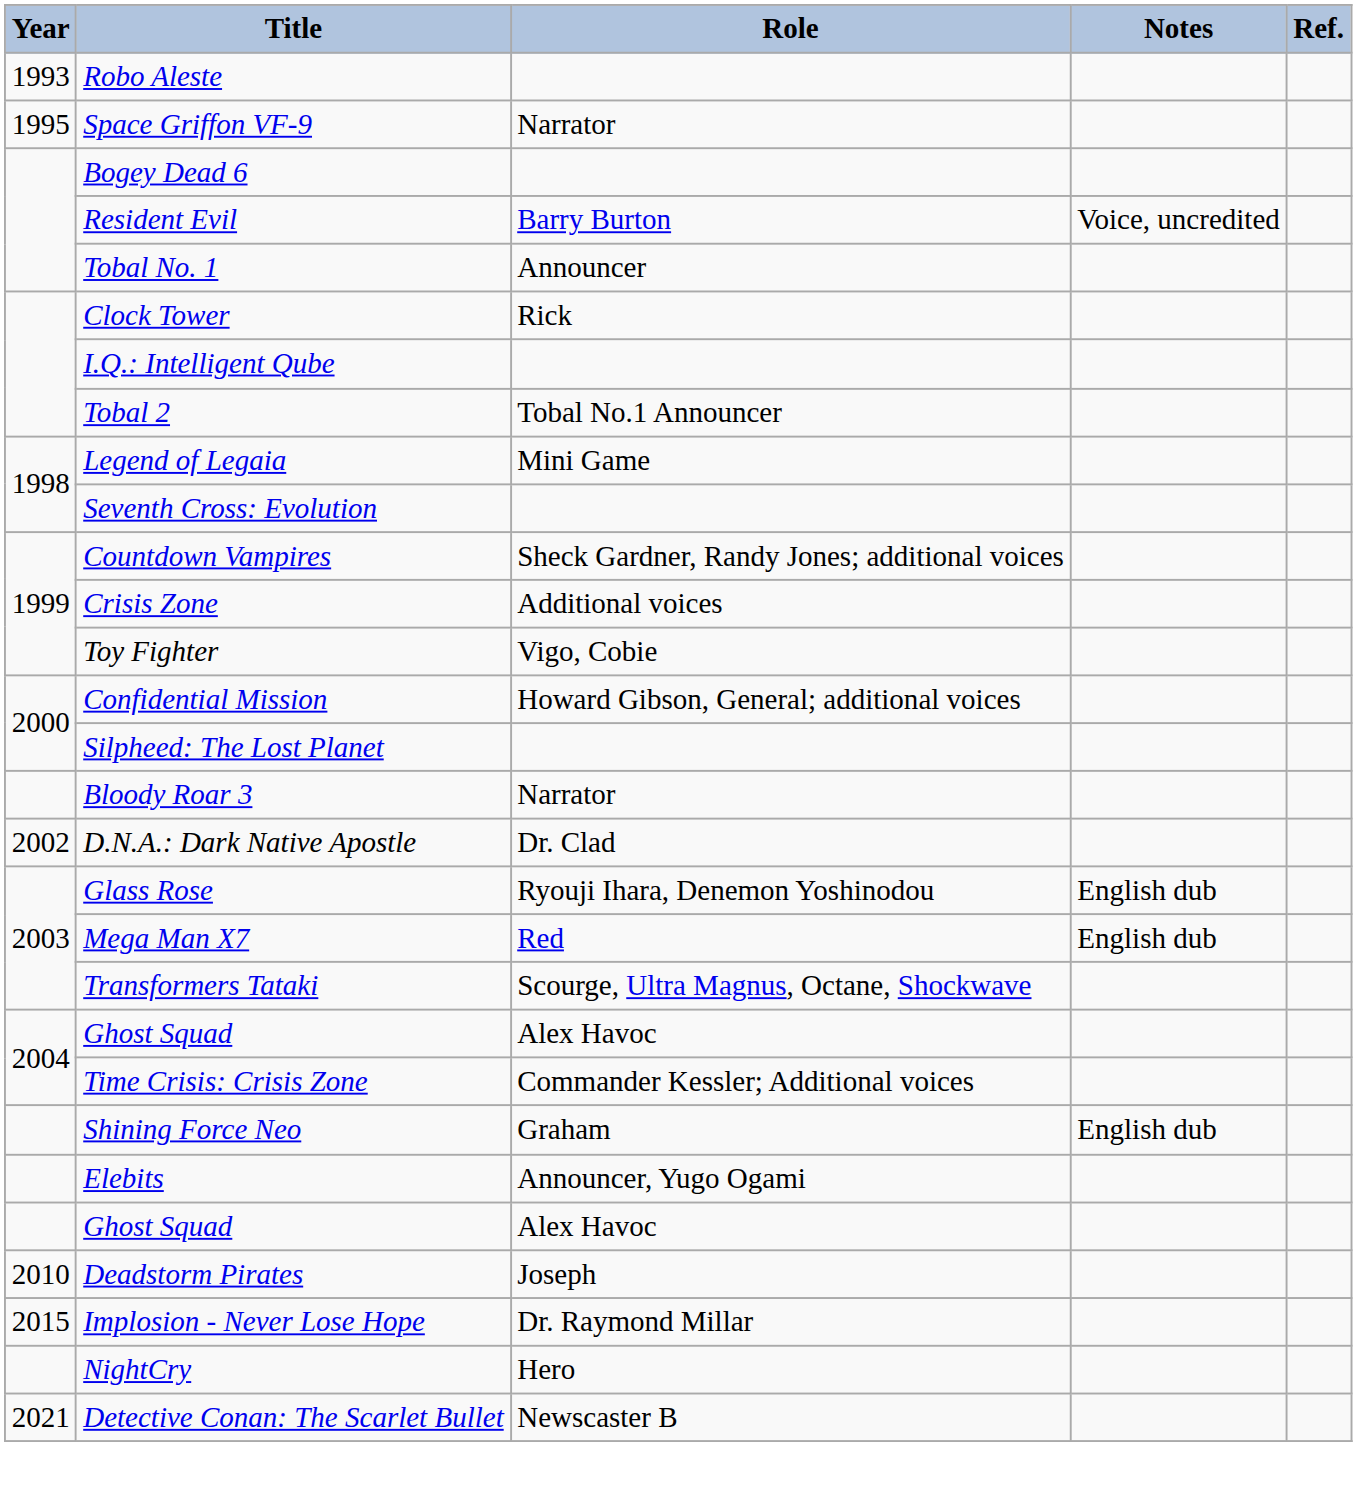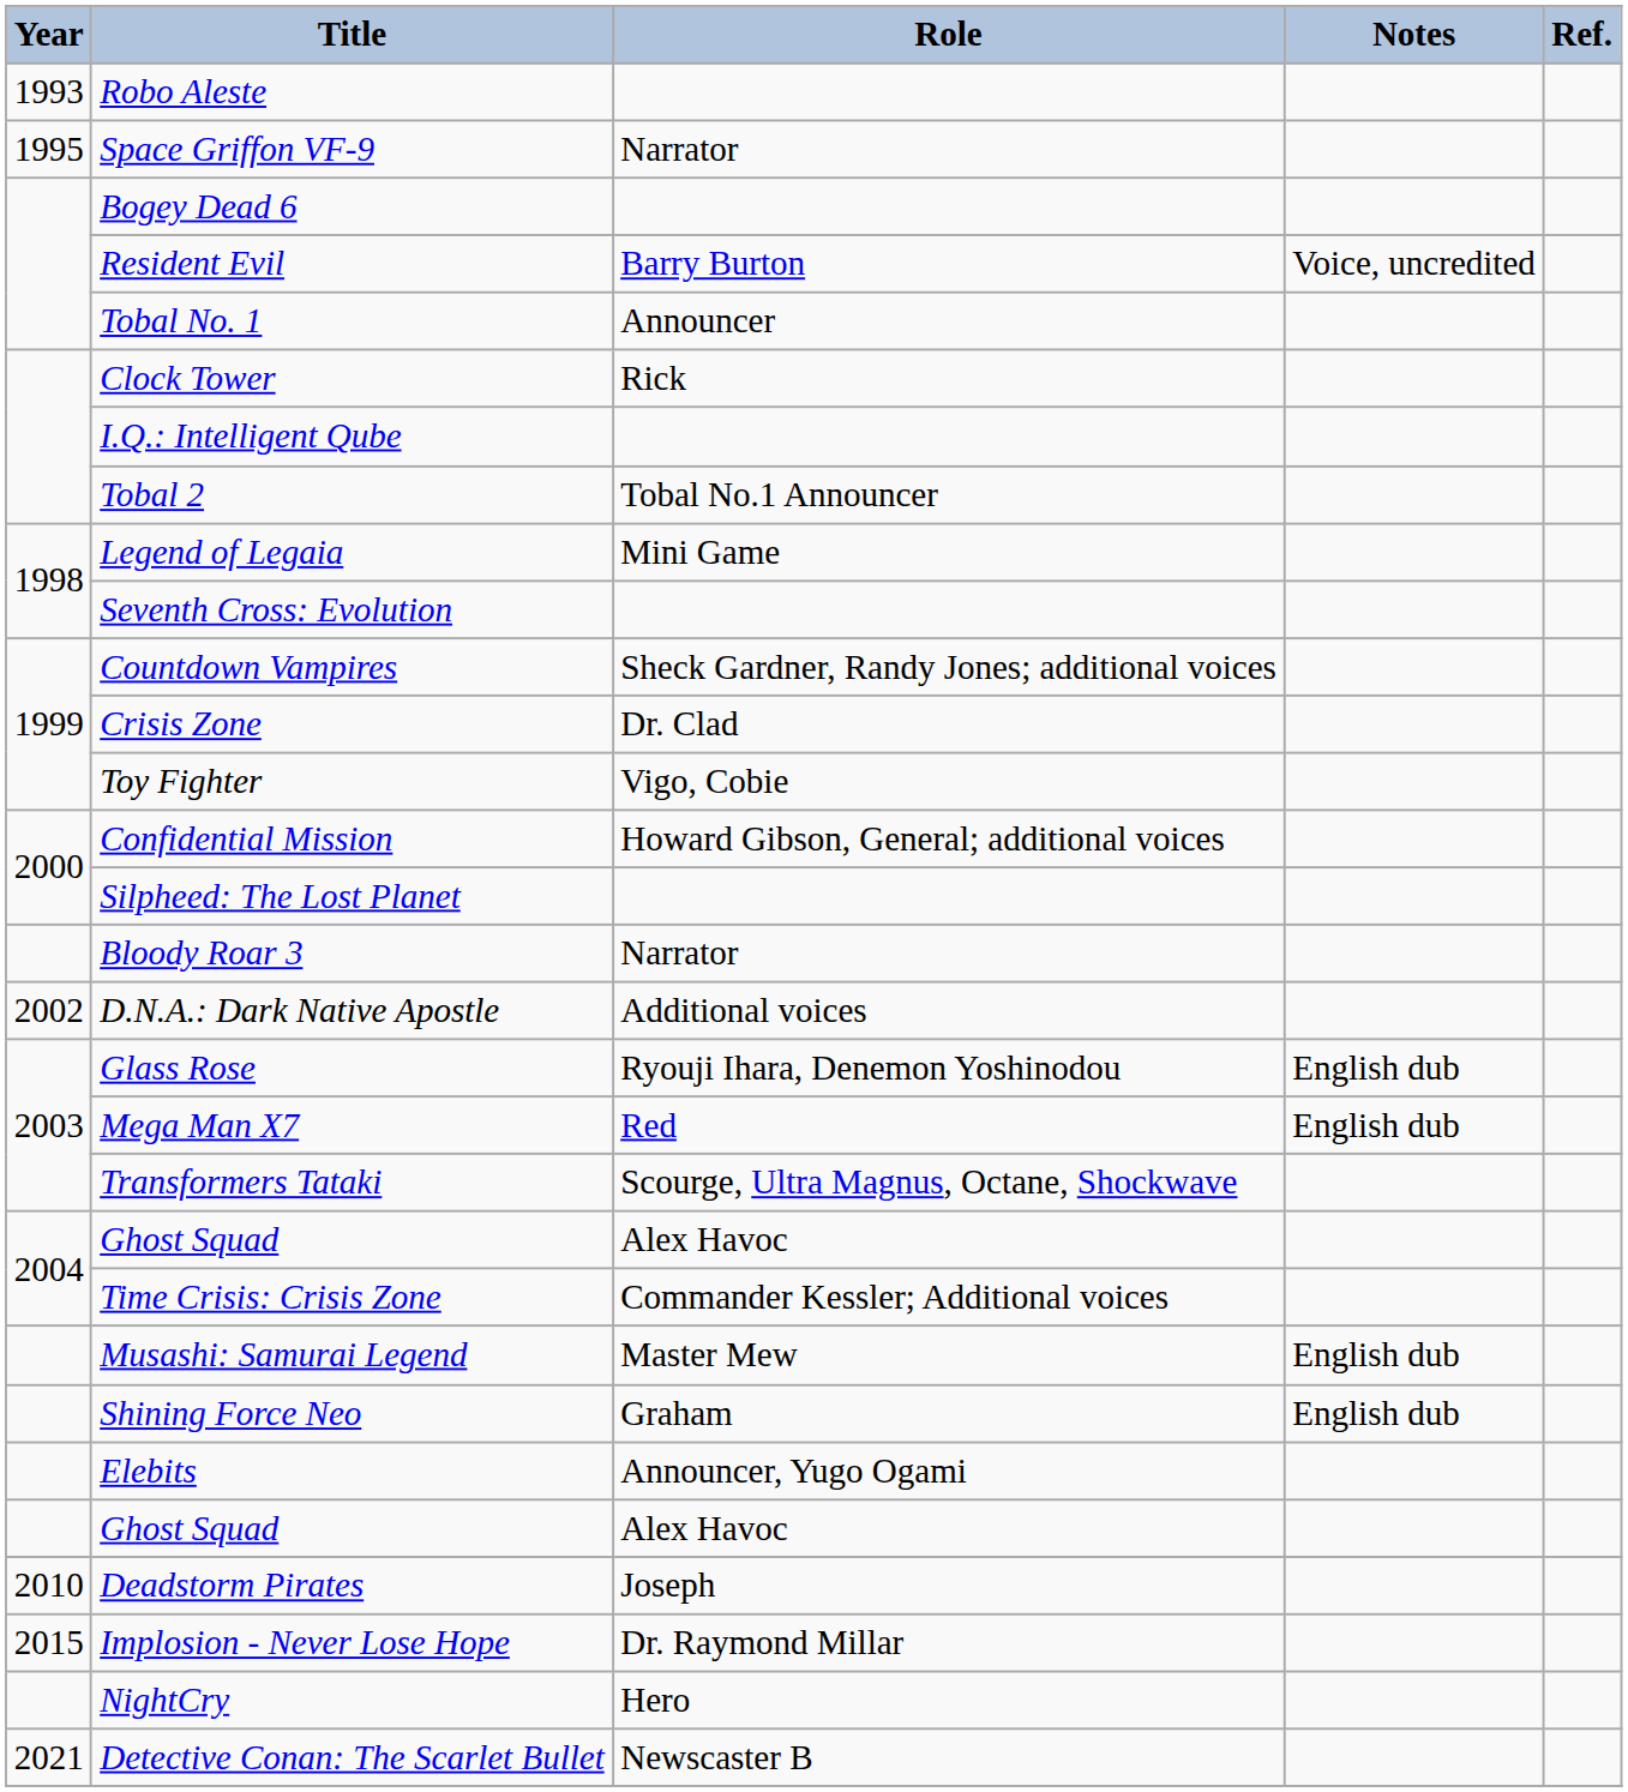Crisis Zone | Role: Additional voices -> Dr. Clad
D.N.A.: Dark Native Apostle | Role: Dr. Clad -> Additional voices
+ row: Musashi: Samurai Legend | Master Mew | English dub
